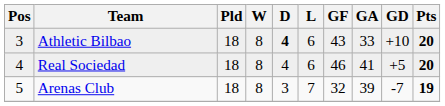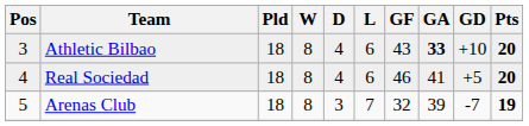Athletic Bilbao | D: bold -> normal
Athletic Bilbao | GA: normal -> bold
